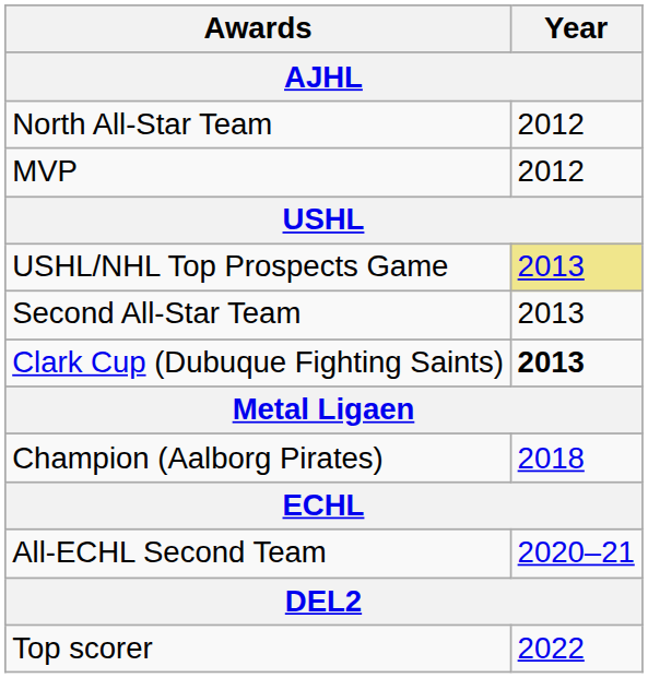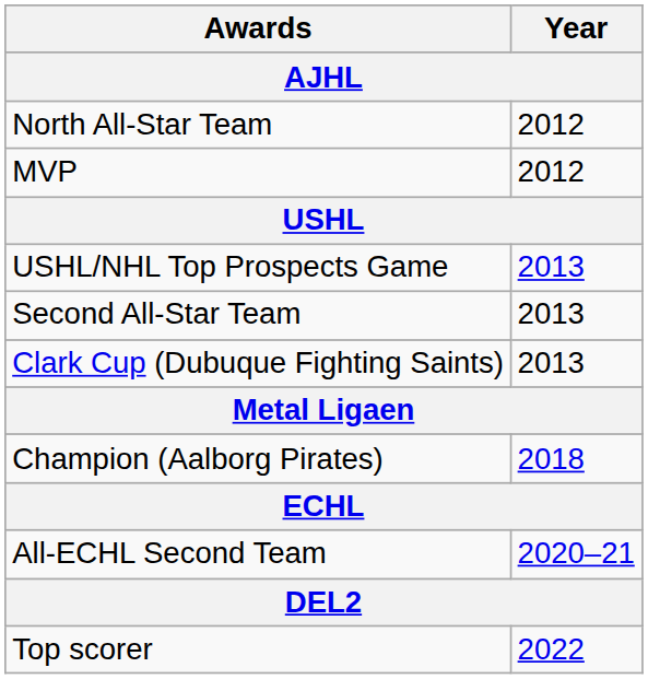USHL/NHL Top Prospects Game | Year: khaki background -> no background
Clark Cup (Dubuque Fighting Saints) | Year: bold -> normal
